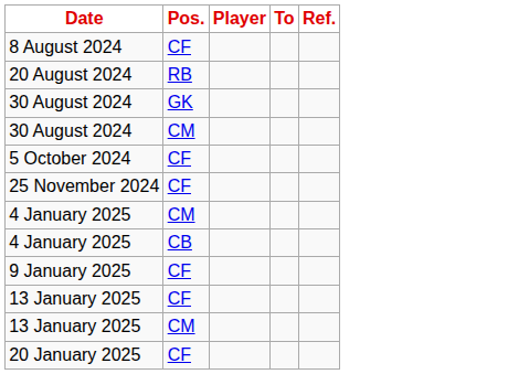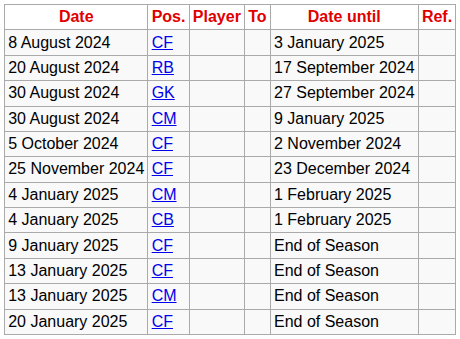+ column: Date until | 3 January 2025 | 17 September 2024 | 27 September 2024 | 9 January 2025 | 2 November 2024 | 23 December 2024 | 1 February 2025 | 1 February 2025 | End of Season | End of Season | End of Season | End of Season
